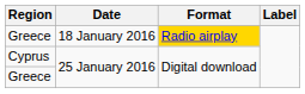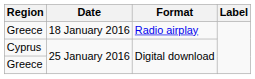Greece / 18 January 2016 | Format: gold background -> no background
